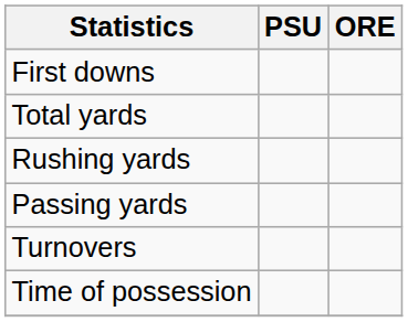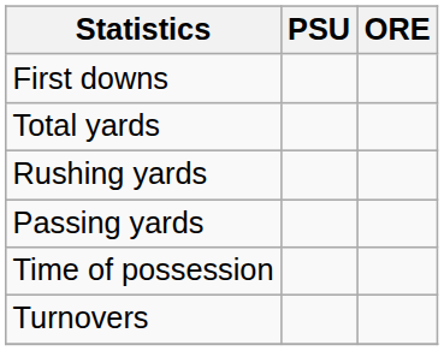rows swapped: Turnovers <-> Time of possession
